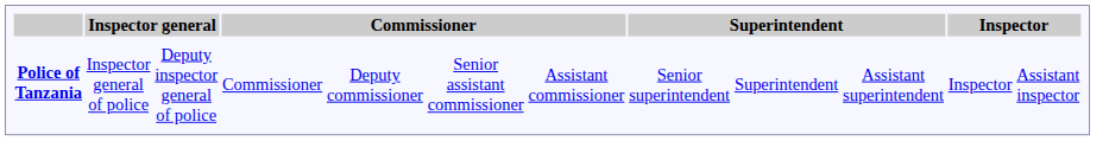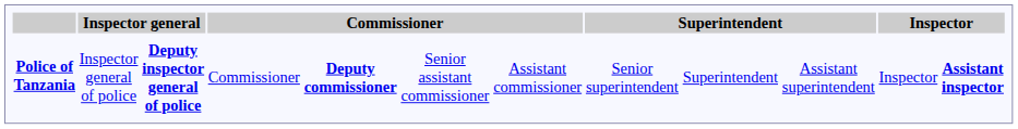Inspector general of police | column 3: normal -> bold
Inspector general of police | column 5: normal -> bold
Inspector general of police | column 12: normal -> bold
